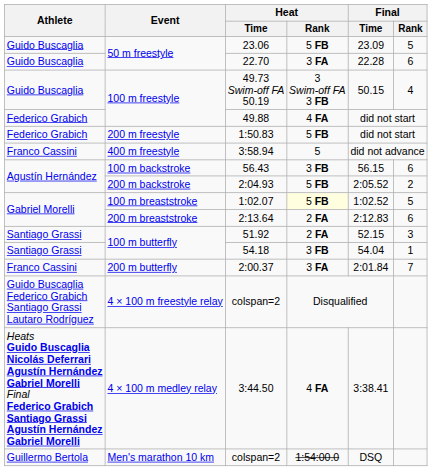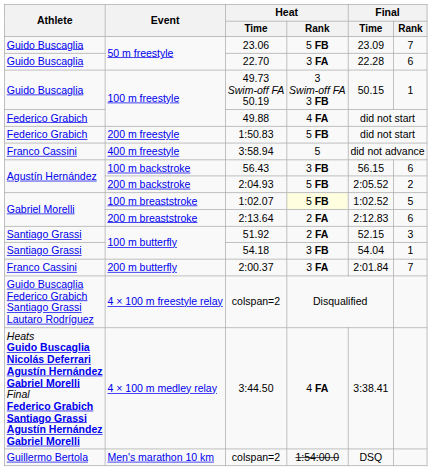23.06 | Final / Rank: 5 -> 7
49.73 Swim-off FA 50.19 | Final / Rank: 4 -> 1
